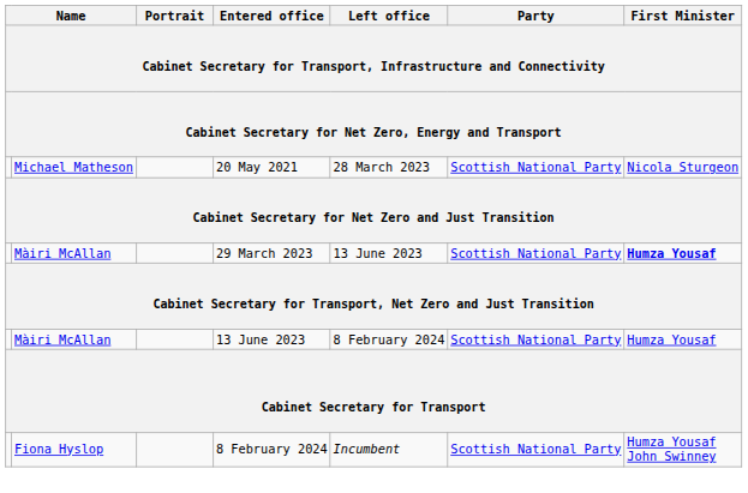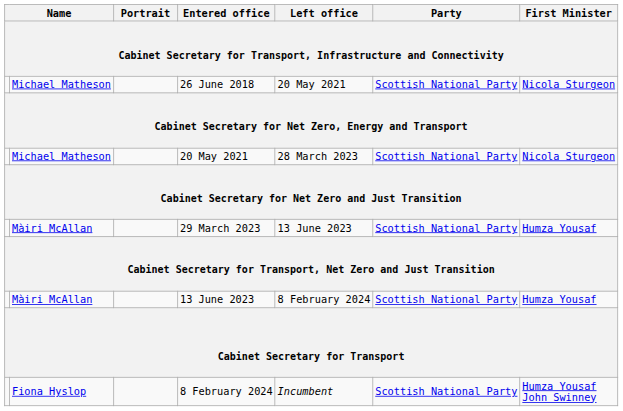+ row: Michael Matheson | 26 June 2018 | 20 May 2021 | Scottish National Party | Nicola Sturgeon
29 March 2023 | First Minister: bold -> normal
